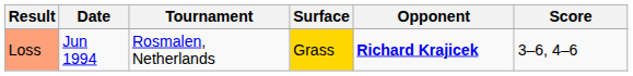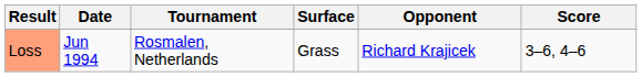Loss | Surface: gold background -> no background
Loss | Opponent: bold -> normal
